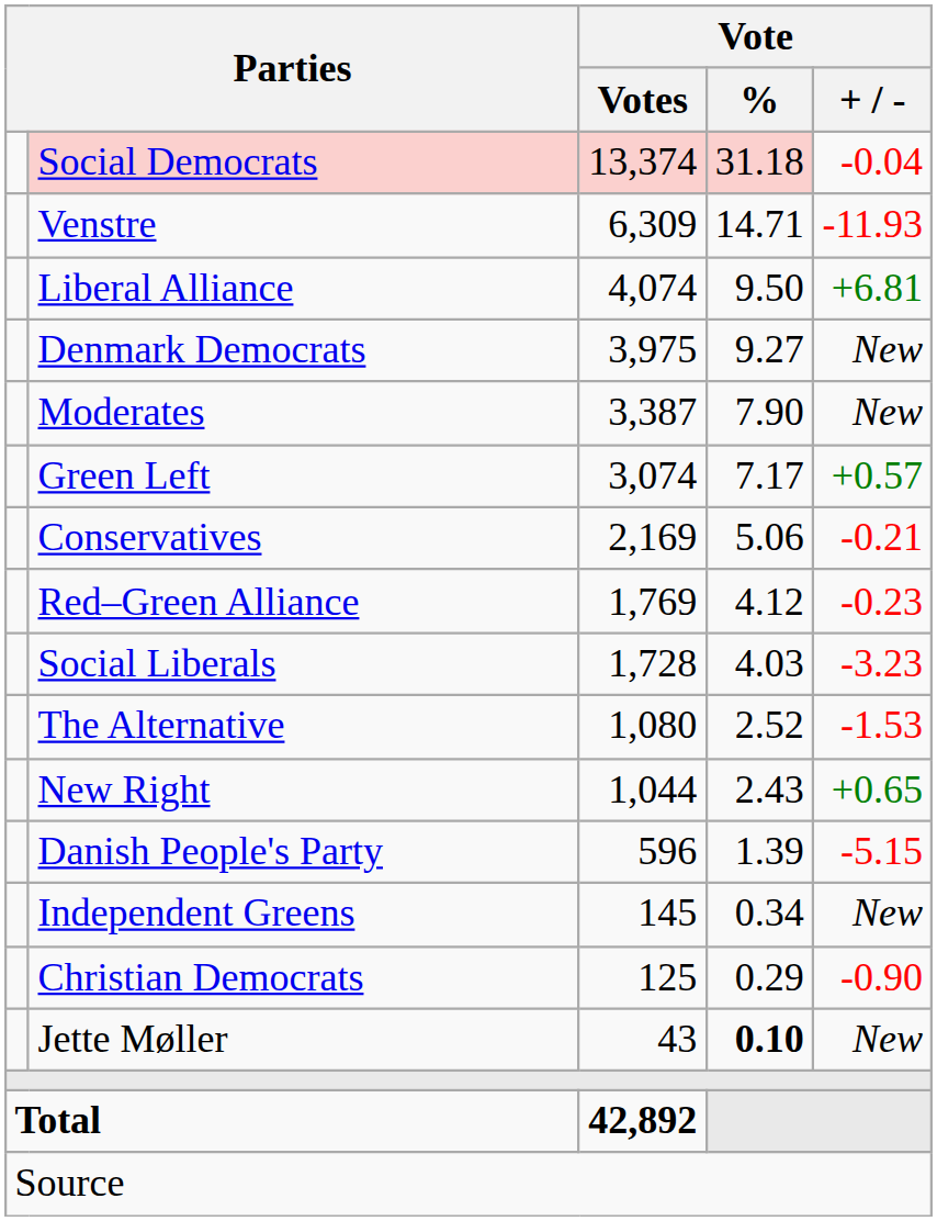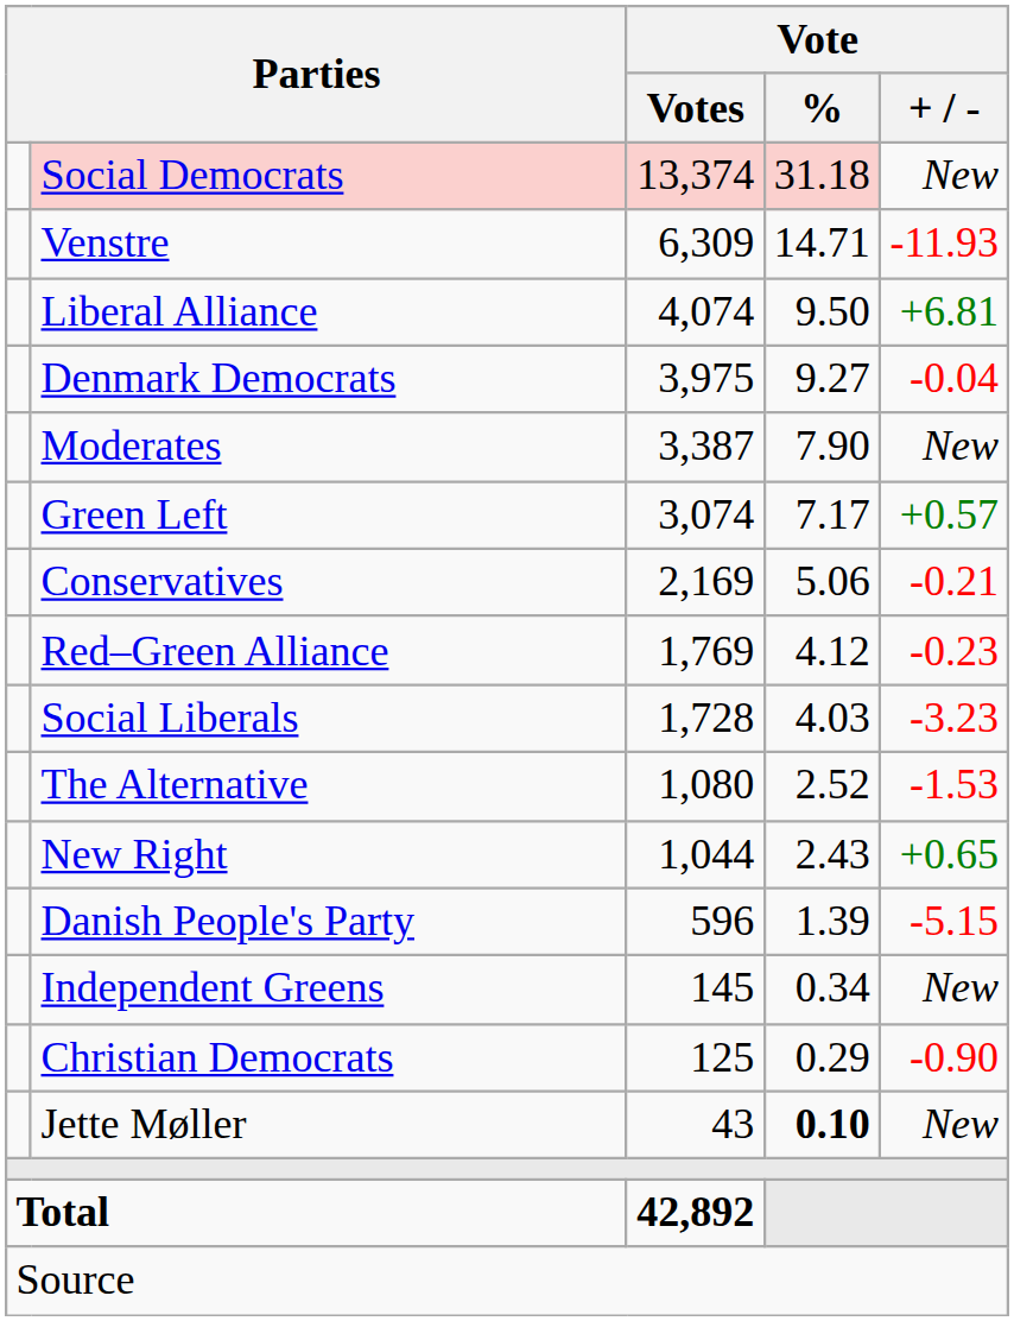Social Democrats | Vote / + / -: -0.04 -> New
Denmark Democrats | Vote / + / -: New -> -0.04
